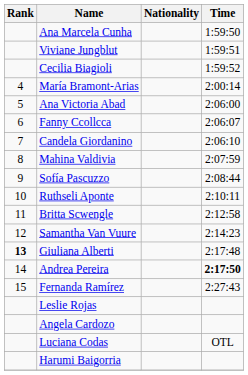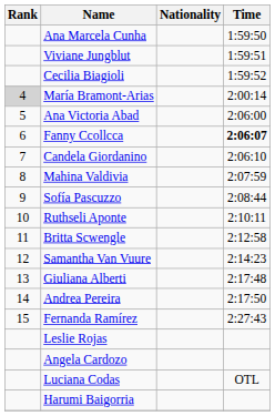María Bramont-Arias | Rank: no background -> lightgrey background
Fanny Ccollcca | Time: normal -> bold
Giuliana Alberti | Rank: bold -> normal
Andrea Pereira | Time: bold -> normal
